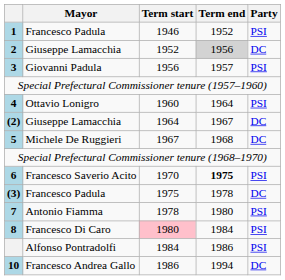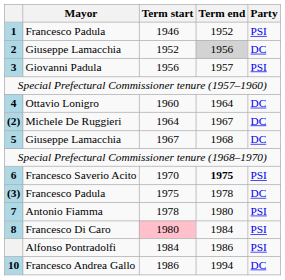4 | Party: PSI -> DC
(2) | Mayor: Giuseppe Lamacchia -> Michele De Ruggieri
5 | Mayor: Michele De Ruggieri -> Giuseppe Lamacchia
